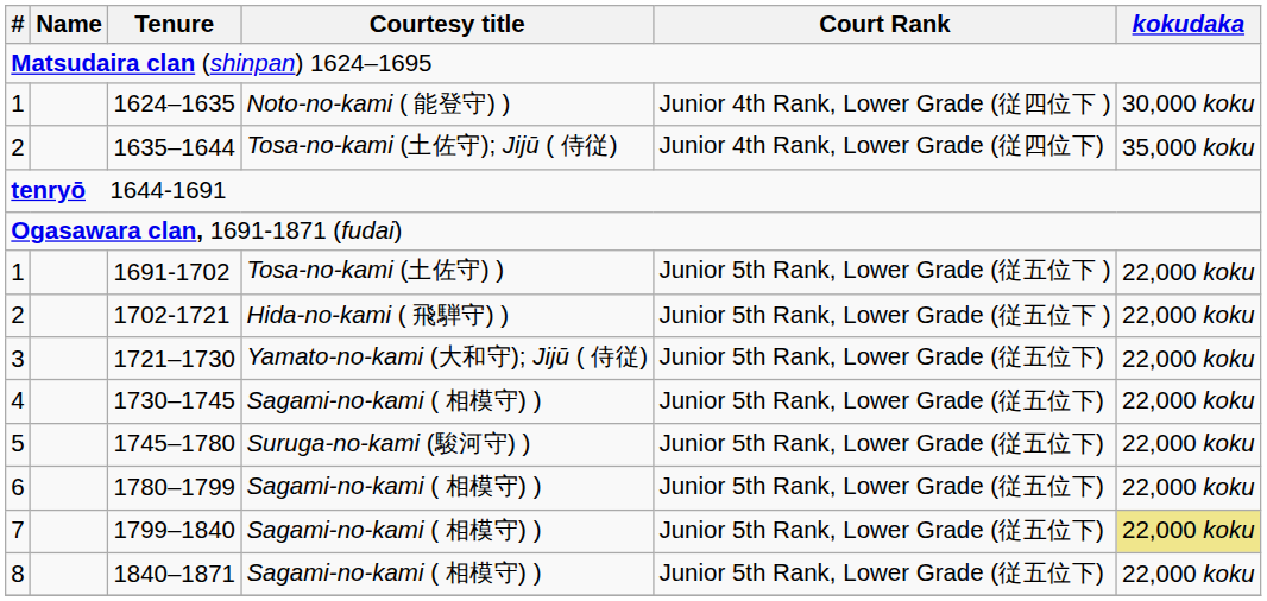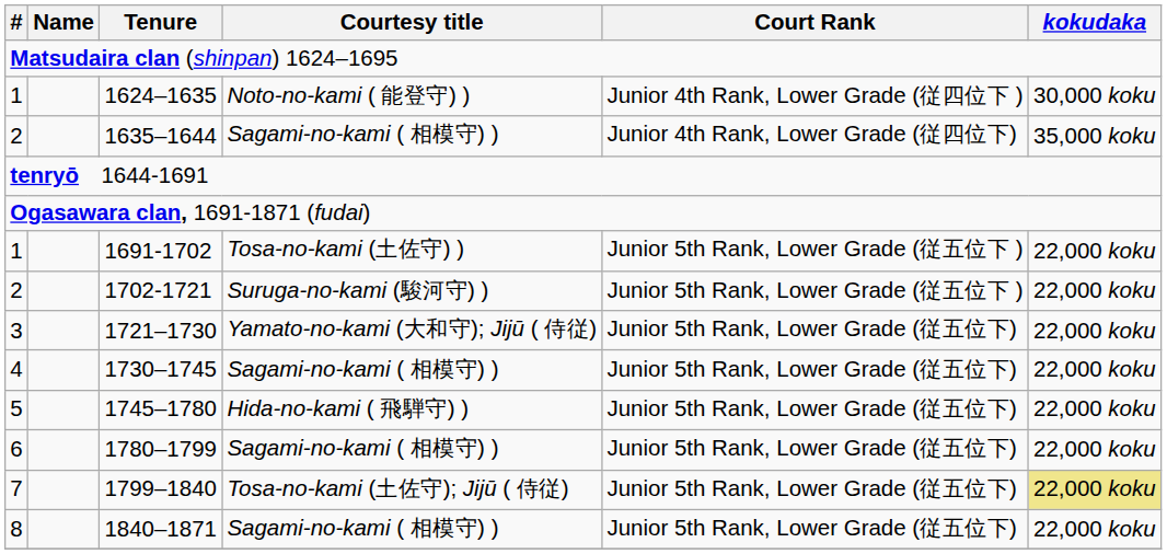1635–1644 | Courtesy title: Tosa-no-kami (土佐守); Jijū ( 侍従) -> Sagami-no-kami ( 相模守) )
1702-1721 | Courtesy title: Hida-no-kami ( 飛騨守) ) -> Suruga-no-kami (駿河守) )
1745–1780 | Courtesy title: Suruga-no-kami (駿河守) ) -> Hida-no-kami ( 飛騨守) )
1799–1840 | Courtesy title: Sagami-no-kami ( 相模守) ) -> Tosa-no-kami (土佐守); Jijū ( 侍従)
